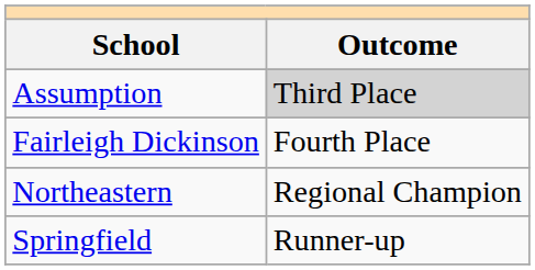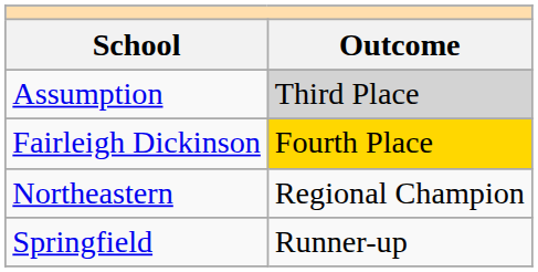Fairleigh Dickinson | Outcome: no background -> gold background
